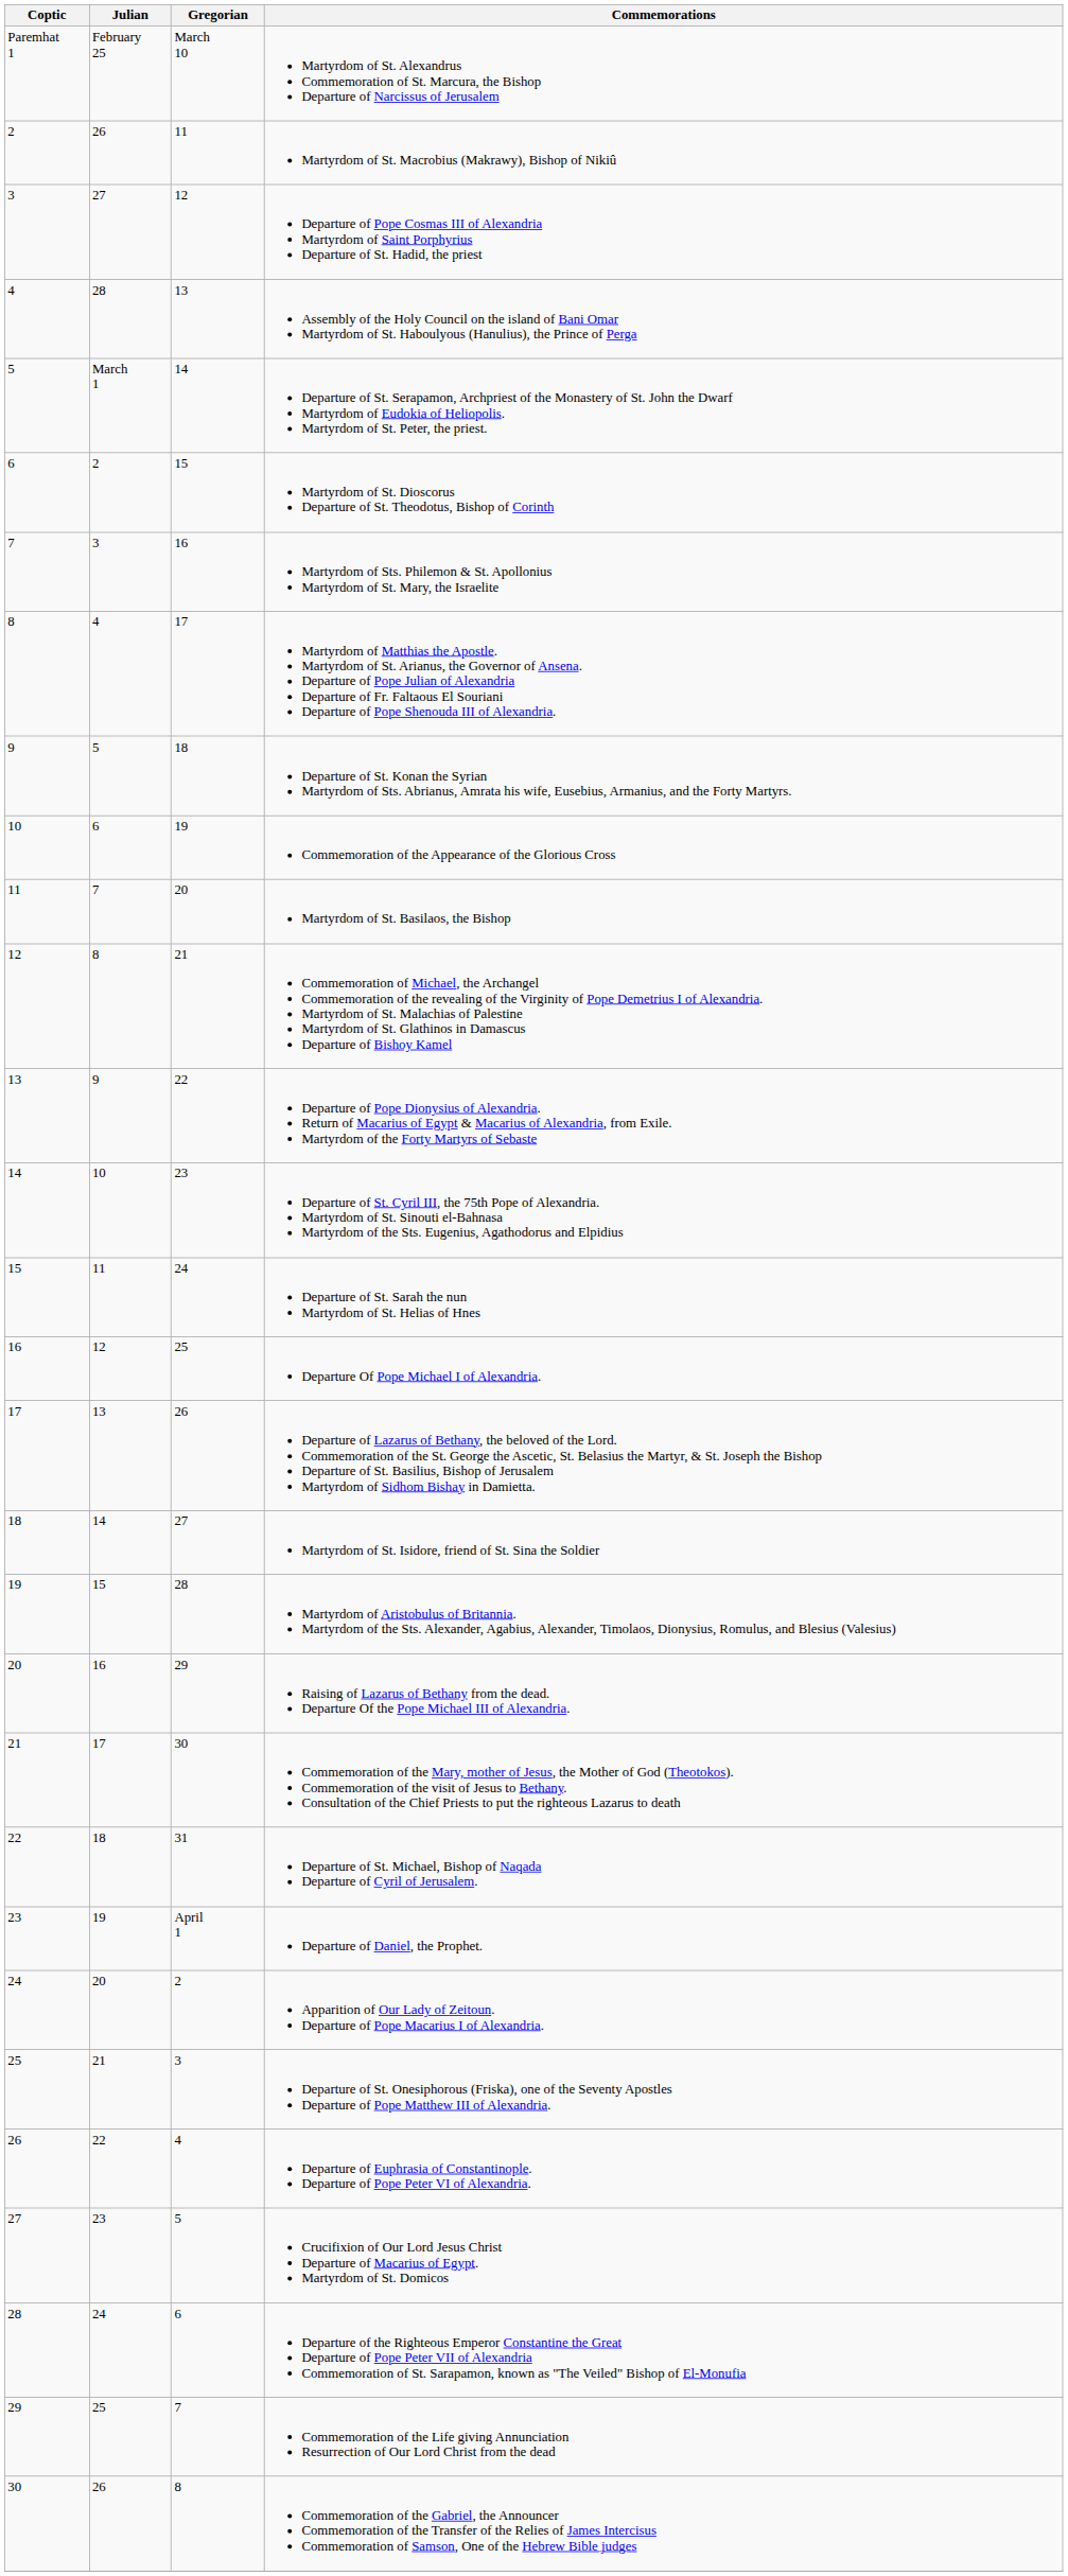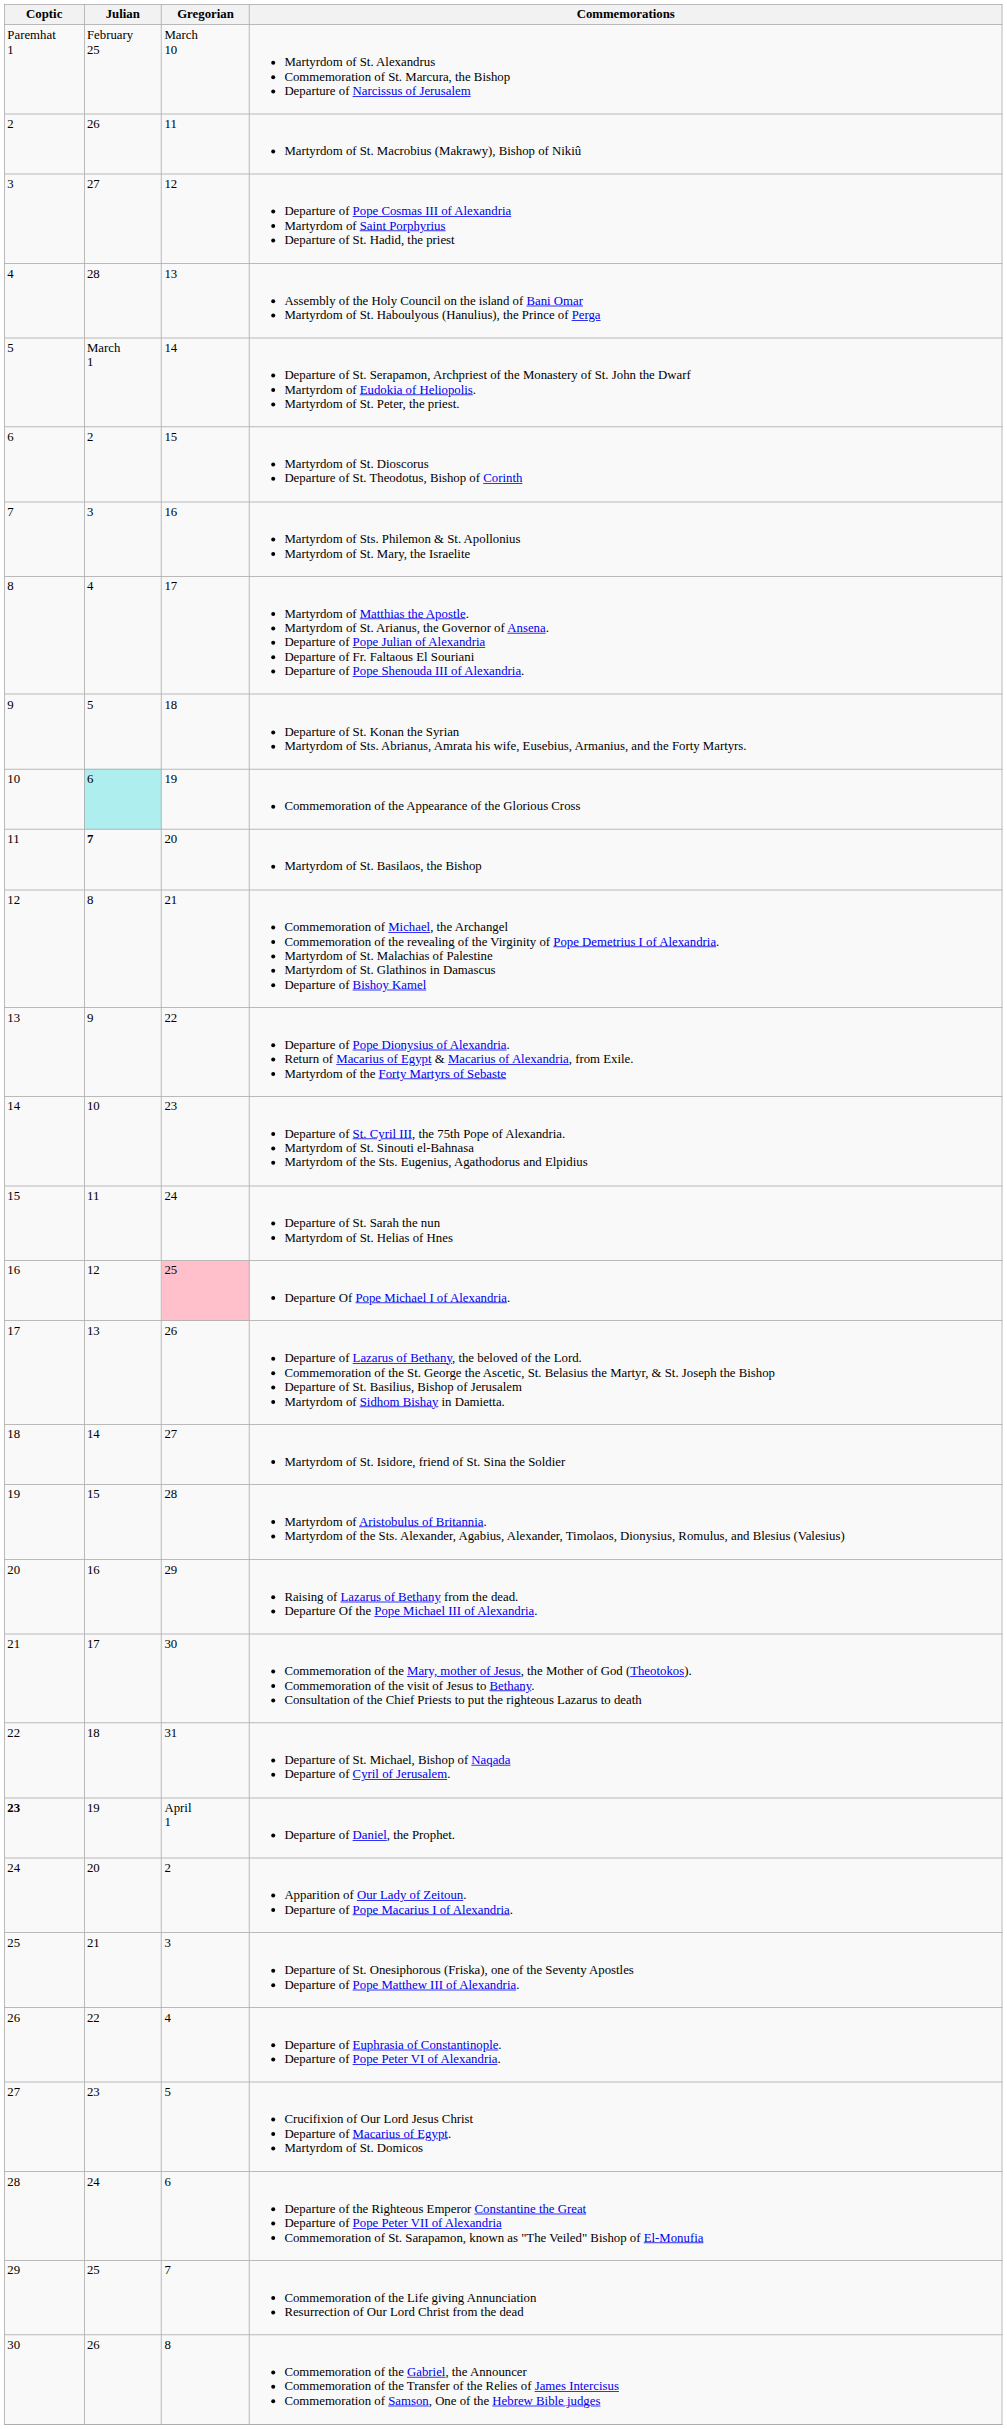Commemoration of the Appearance of the Glorious Cross | Julian: no background -> paleturquoise background
Martyrdom of St. Basilaos, the Bishop | Julian: normal -> bold
Departure Of Pope Michael I of Alexandria. | Gregorian: no background -> pink background
Departure of Daniel, the Prophet. | Coptic: normal -> bold
